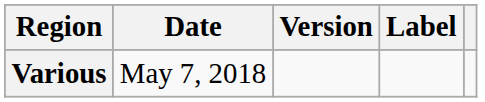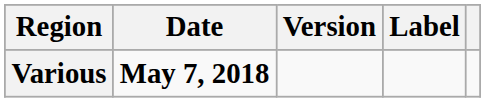Various | Date: normal -> bold
